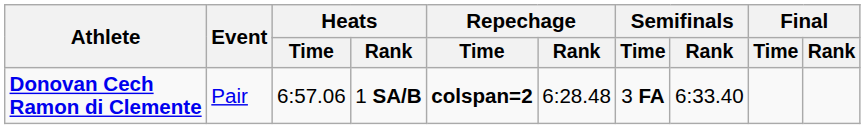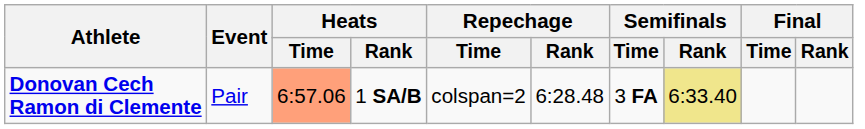Donovan Cech Ramon di Clemente | Heats / Time: no background -> lightsalmon background
Donovan Cech Ramon di Clemente | Repechage / Time: bold -> normal
Donovan Cech Ramon di Clemente | Semifinals / Rank: no background -> khaki background
